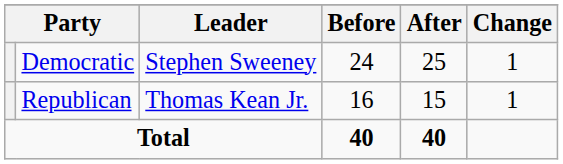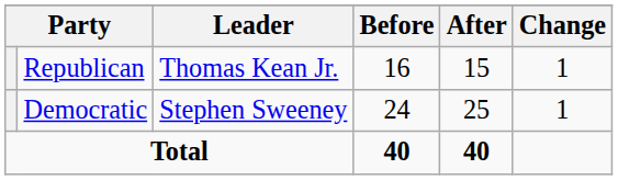rows swapped: Democratic <-> Republican
